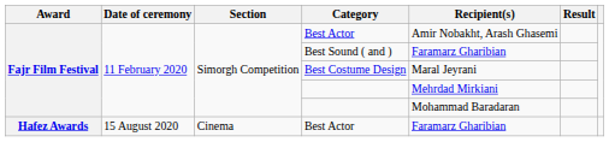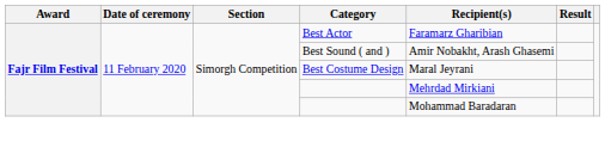Fajr Film Festival / Best Actor | Recipient(s): Amir Nobakht, Arash Ghasemi -> Faramarz Gharibian
Best Sound ( and ) | Recipient(s): Faramarz Gharibian -> Amir Nobakht, Arash Ghasemi
- row: Hafez Awards | 15 August 2020 | Cinema | Best Actor | Faramarz Gharibian
